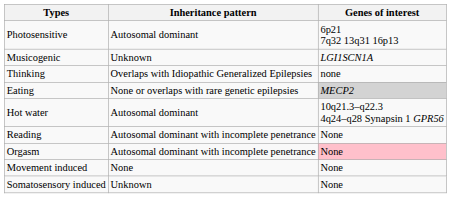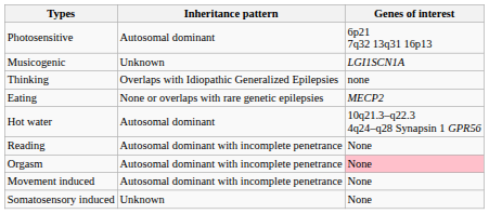Eating | Genes of interest: lightgrey background -> no background
Movement induced | Inheritance pattern: None -> Autosomal dominant with incomplete penetrance
